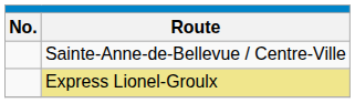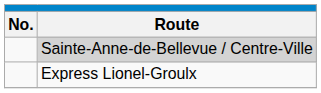Sainte-Anne-de-Bellevue / Centre-Ville | Route: no background -> lightgrey background
Express Lionel-Groulx | Route: khaki background -> no background
